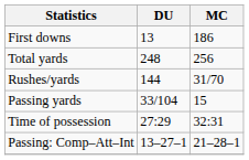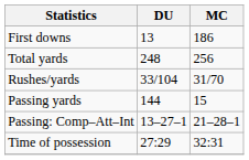Rushes/yards | DU: 144 -> 33/104
Passing yards | DU: 33/104 -> 144
rows swapped: Passing: Comp–Att–Int <-> Time of possession
